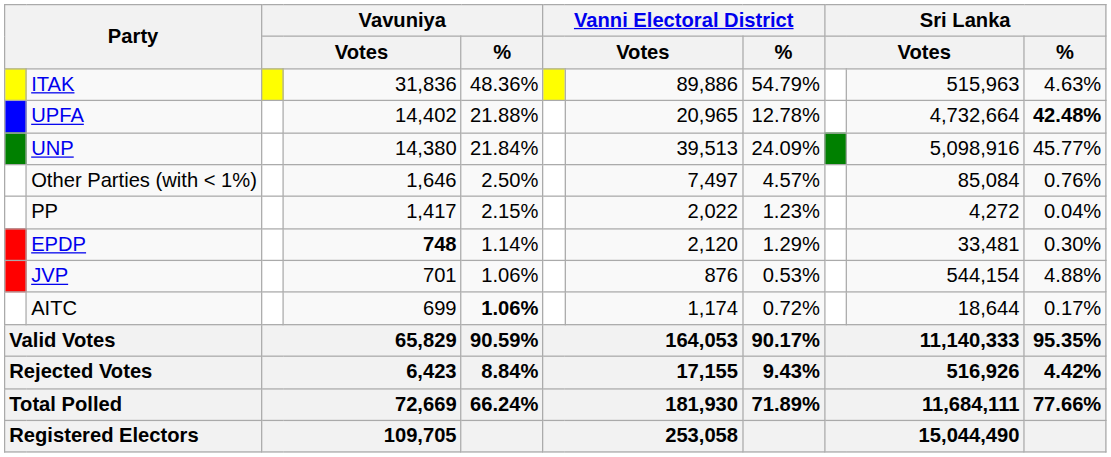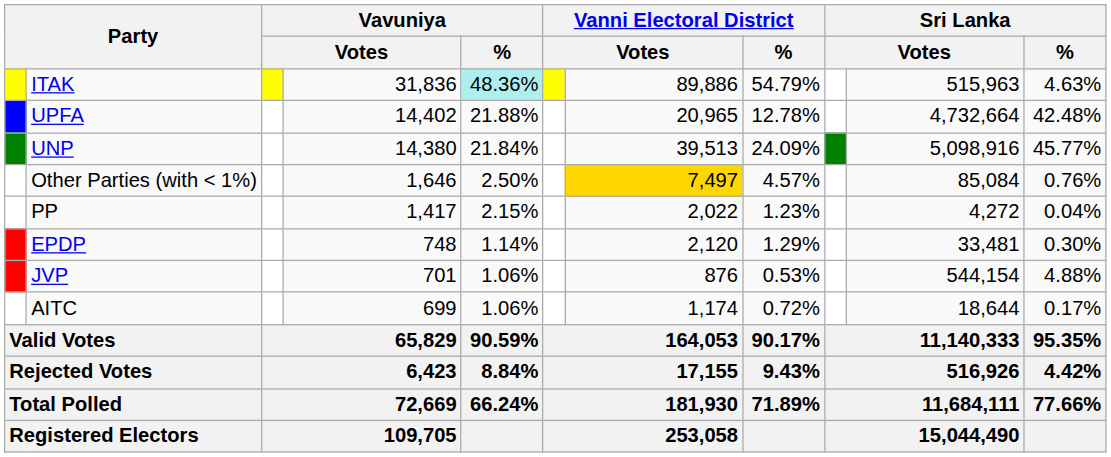ITAK | Vavuniya / %: no background -> paleturquoise background
UPFA | Sri Lanka / %: bold -> normal
Other Parties (with < 1%) | column 7: no background -> gold background
EPDP | column 4: bold -> normal
AITC | Vavuniya / %: bold -> normal
